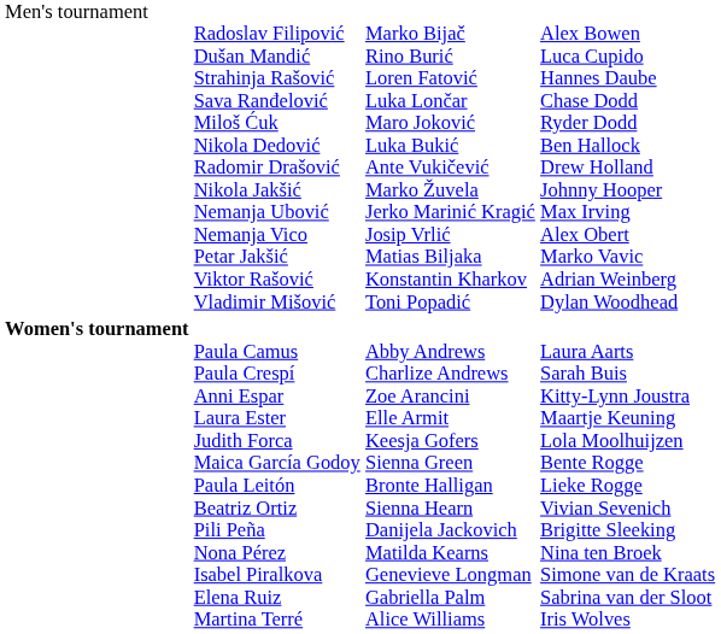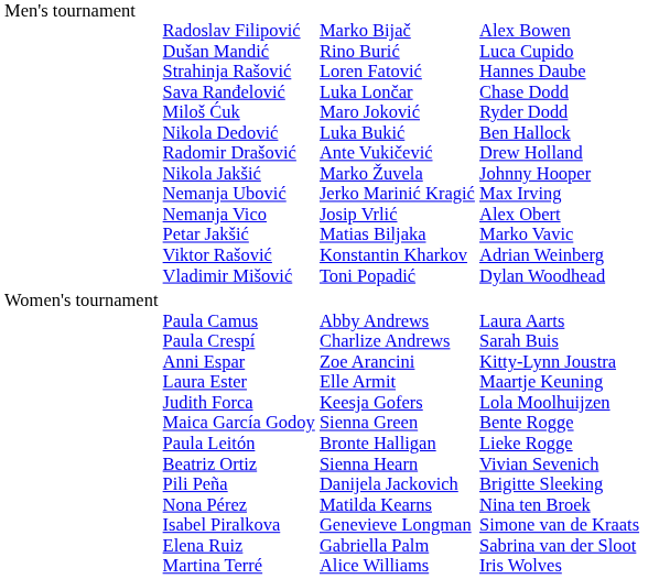Women's tournament | column 1: bold -> normal
